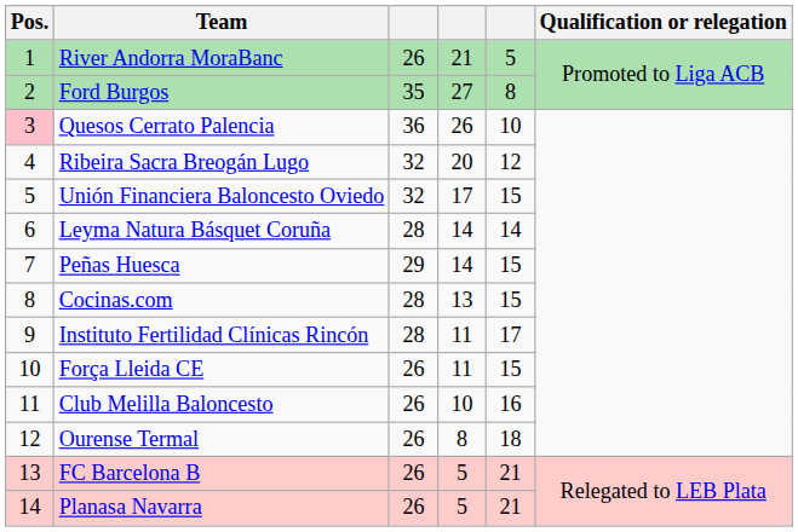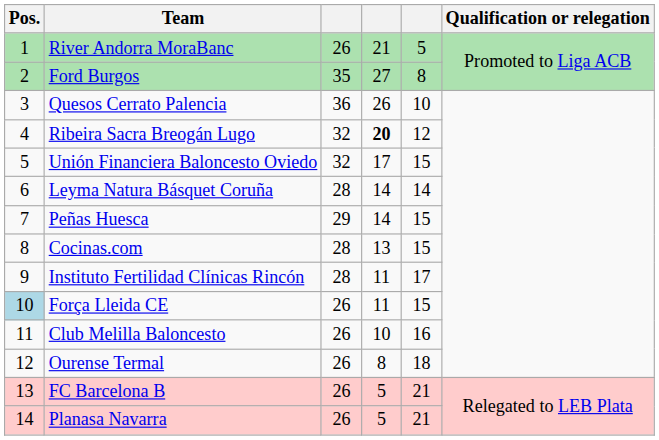Quesos Cerrato Palencia | Pos.: pink background -> no background
Ribeira Sacra Breogán Lugo | column 4: normal -> bold
Força Lleida CE | Pos.: no background -> lightblue background
